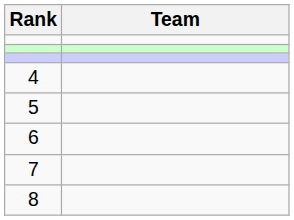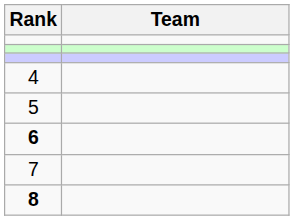row 7 | Rank: normal -> bold
row 9 | Rank: normal -> bold
